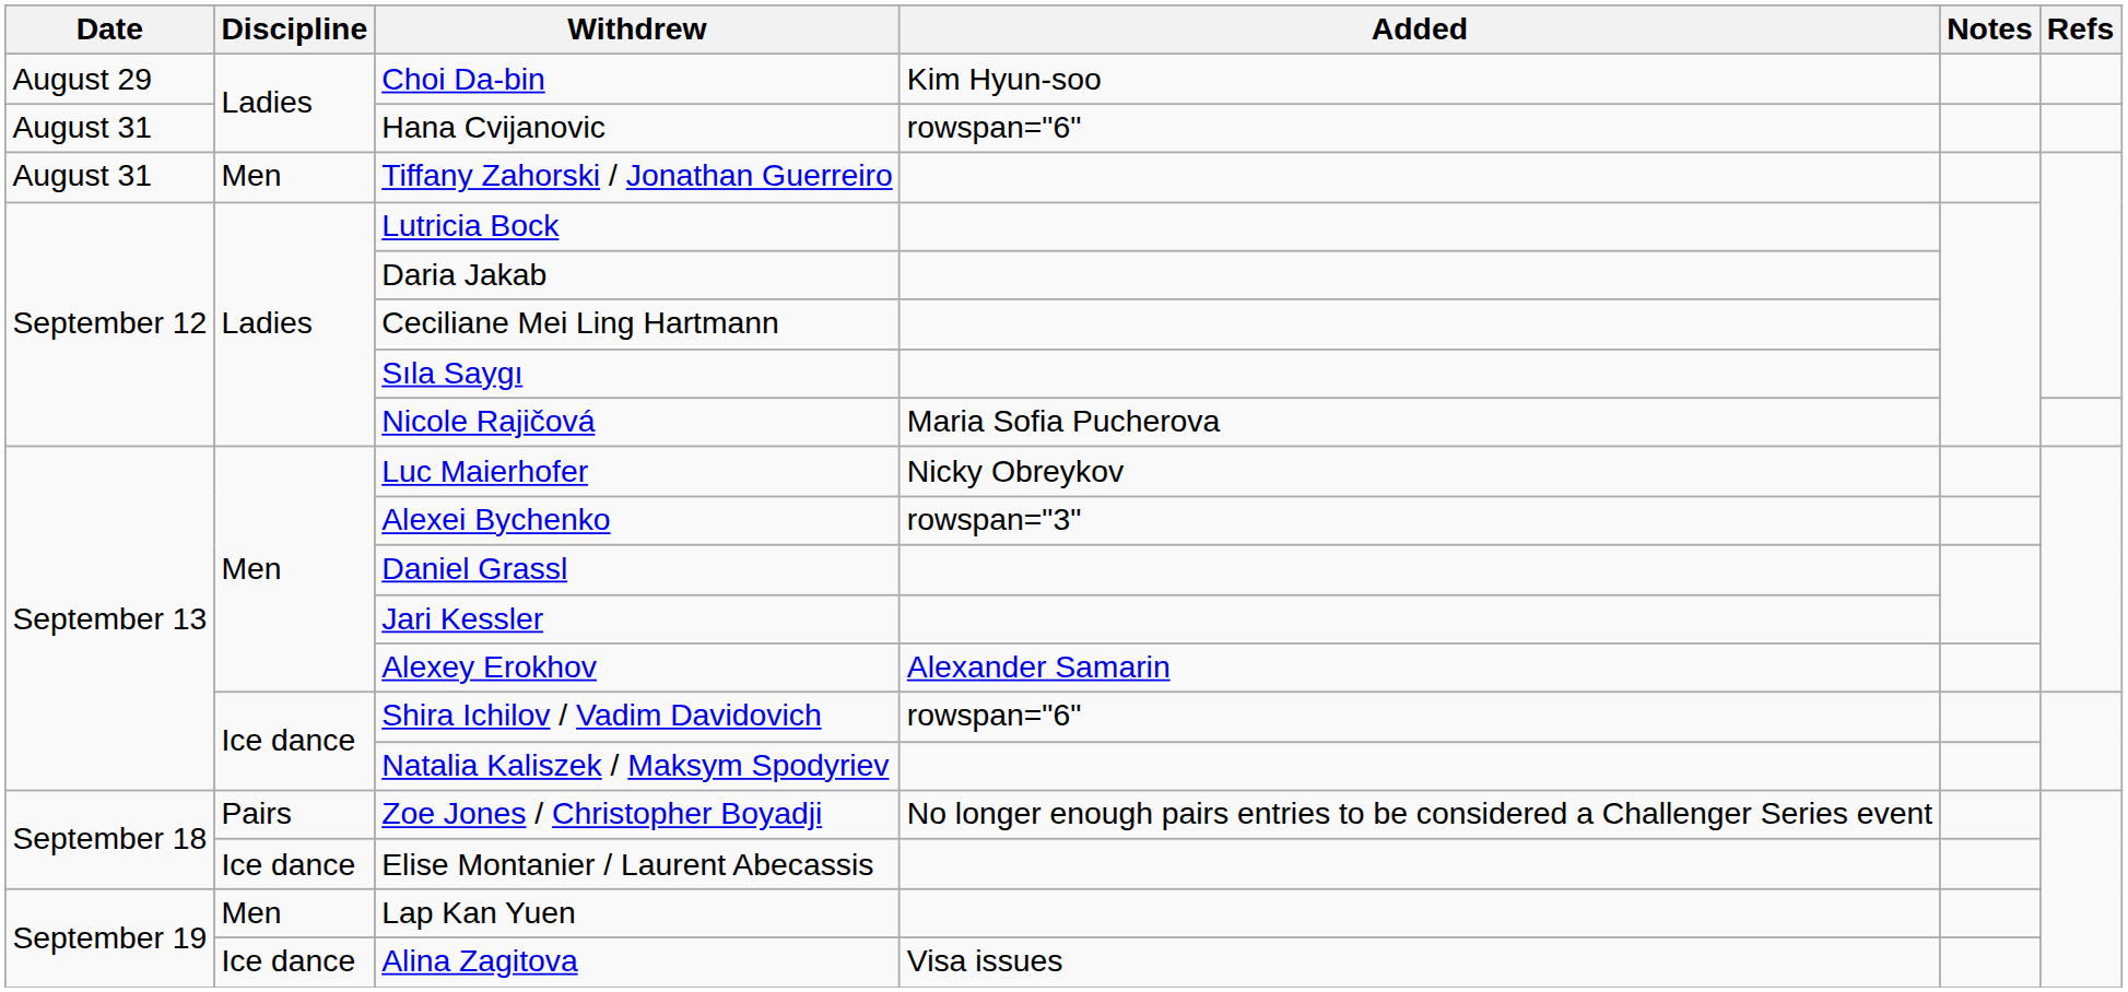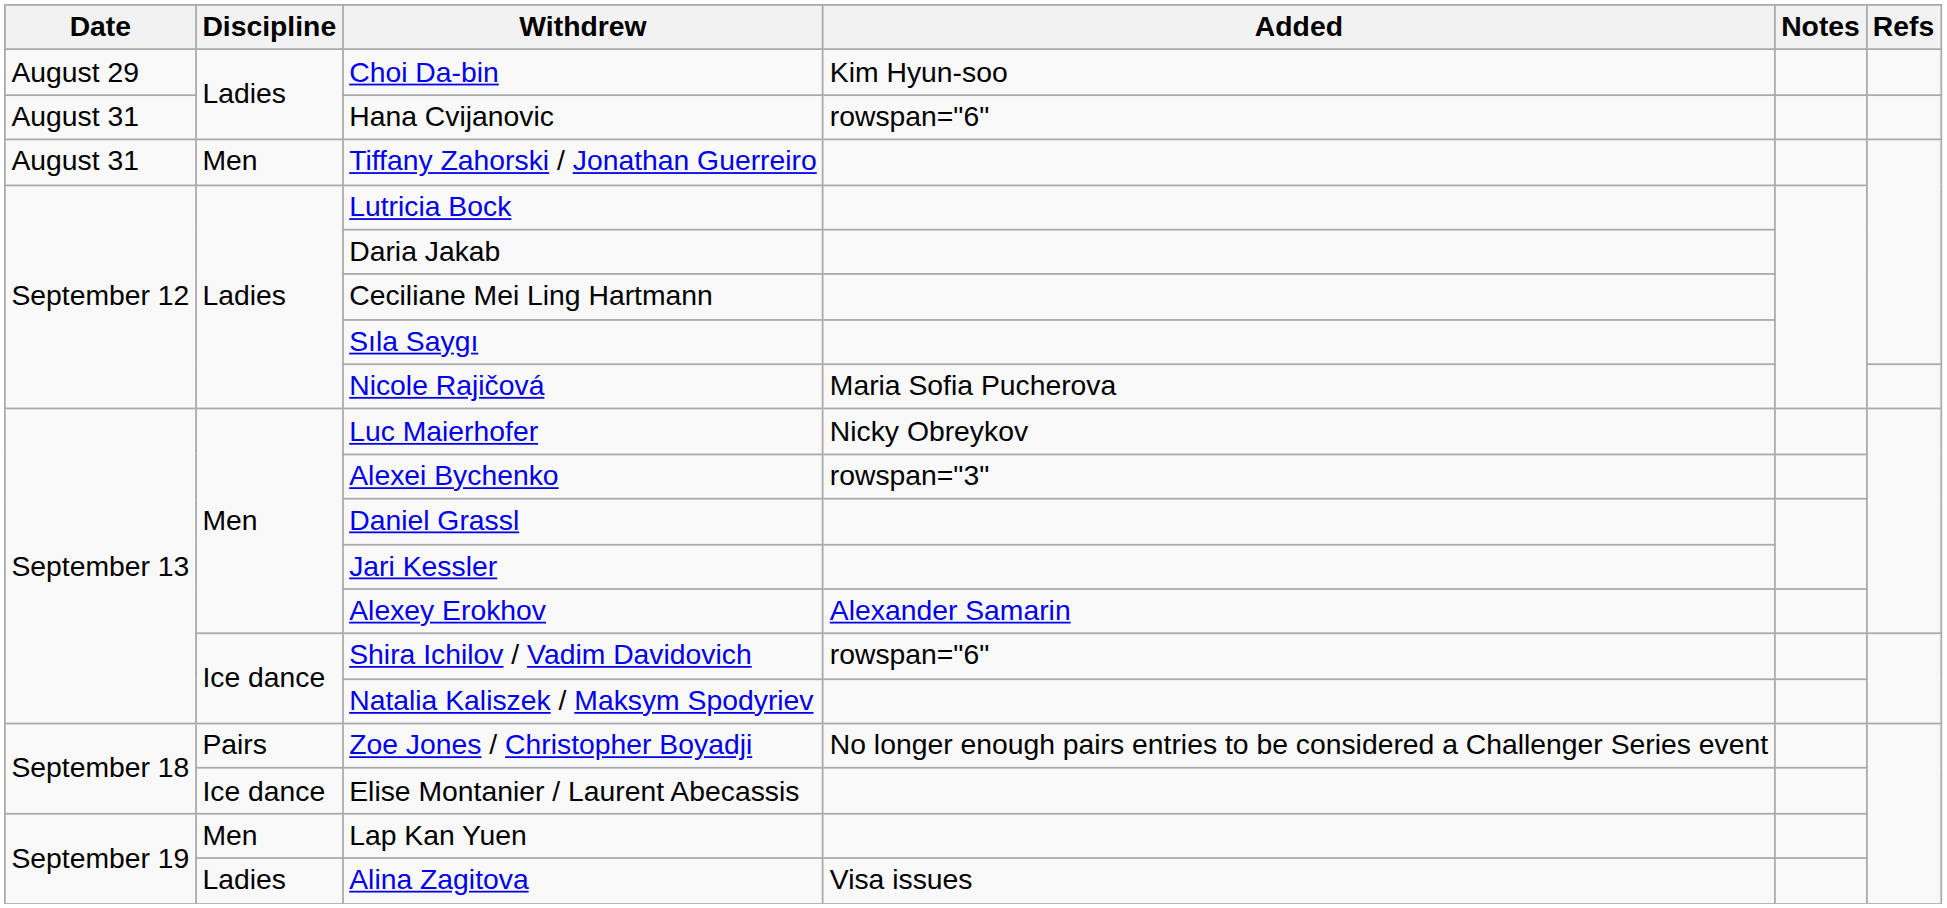Alina Zagitova | Discipline: Ice dance -> Ladies
